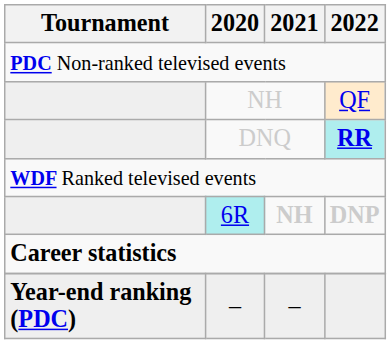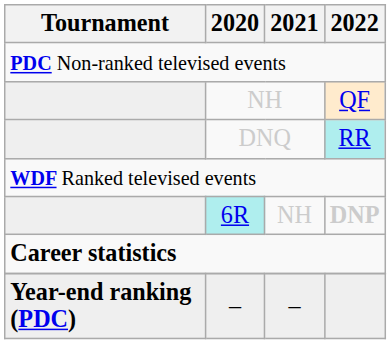DNQ | 2022: bold -> normal
6R | 2021: bold -> normal
